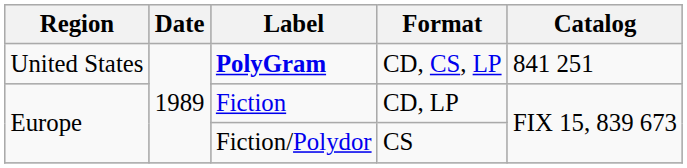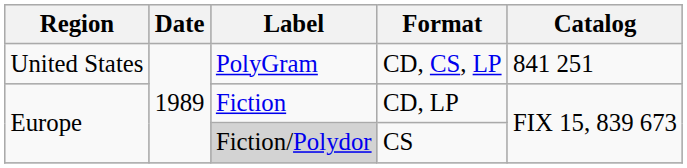PolyGram | Label: bold -> normal
Fiction/Polydor | Label: no background -> lightgrey background
